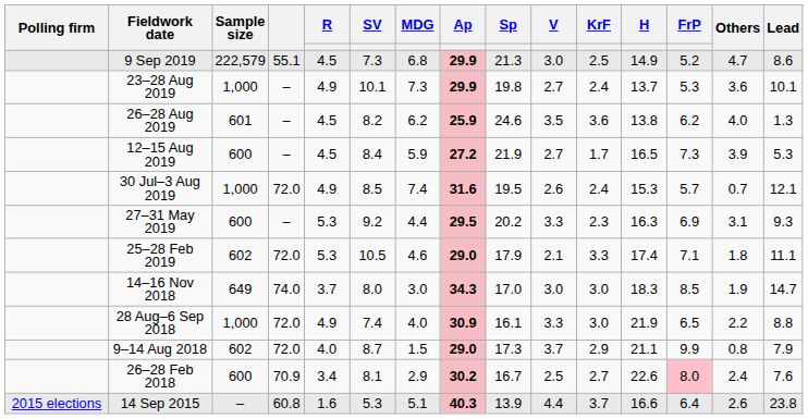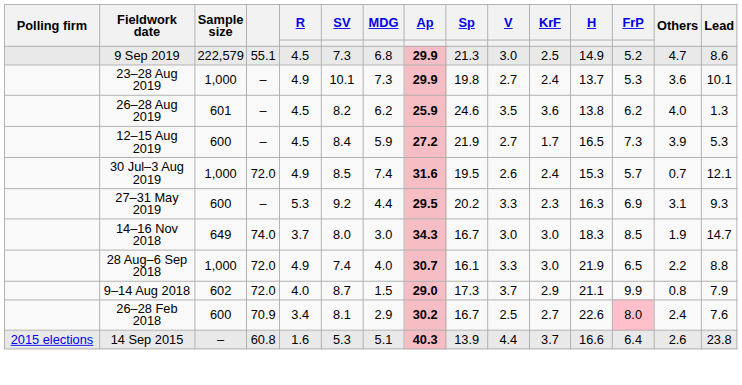- row: 25–28 Feb 2019 | 602 | 72.0 | 5.3 | 10.5 | 4.6 | 29.0 | 17.9 | 2.1 | 3.3 | 17.4 | 7.1 | 1.8 | 11.1
14–16 Nov 2018 | Sp: 17.0 -> 16.7
28 Aug–6 Sep 2018 | Ap: 30.9 -> 30.7
